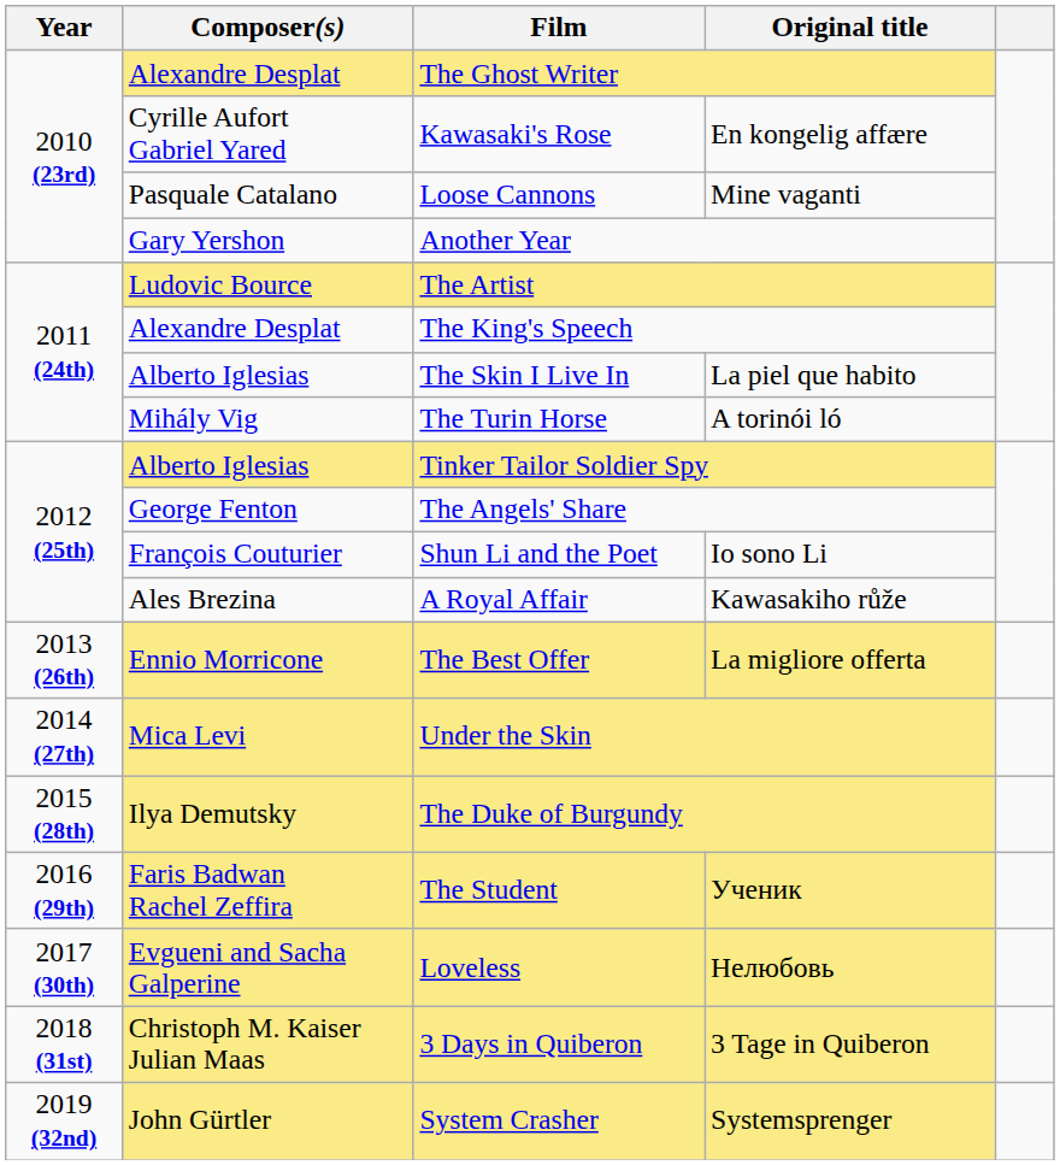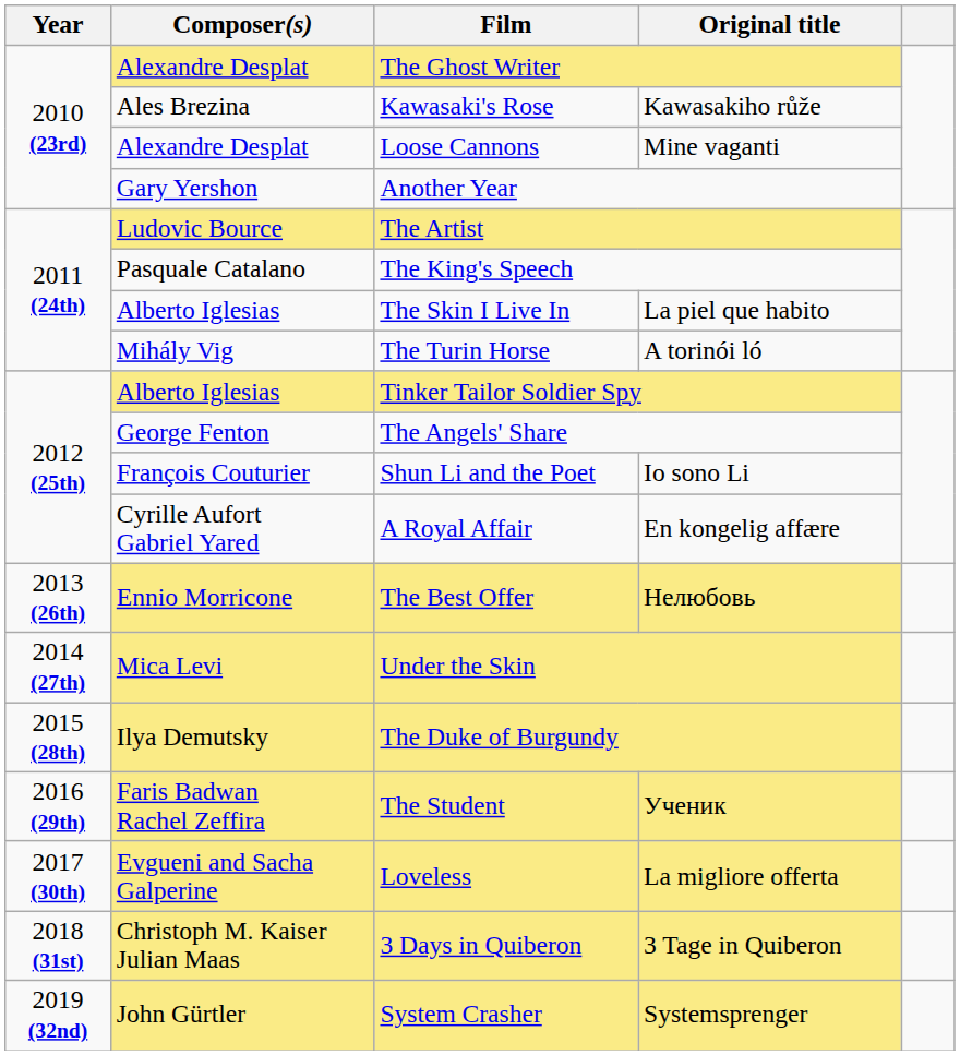Kawasaki's Rose | Composer(s): Cyrille Aufort Gabriel Yared -> Ales Brezina
Kawasaki's Rose | Original title: En kongelig affære -> Kawasakiho růže
Loose Cannons | Composer(s): Pasquale Catalano -> Alexandre Desplat
The King's Speech | Composer(s): Alexandre Desplat -> Pasquale Catalano
A Royal Affair | Composer(s): Ales Brezina -> Cyrille Aufort Gabriel Yared
A Royal Affair | Original title: Kawasakiho růže -> En kongelig affære
The Best Offer | Original title: La migliore offerta -> Нелюбовь
Loveless | Original title: Нелюбовь -> La migliore offerta
